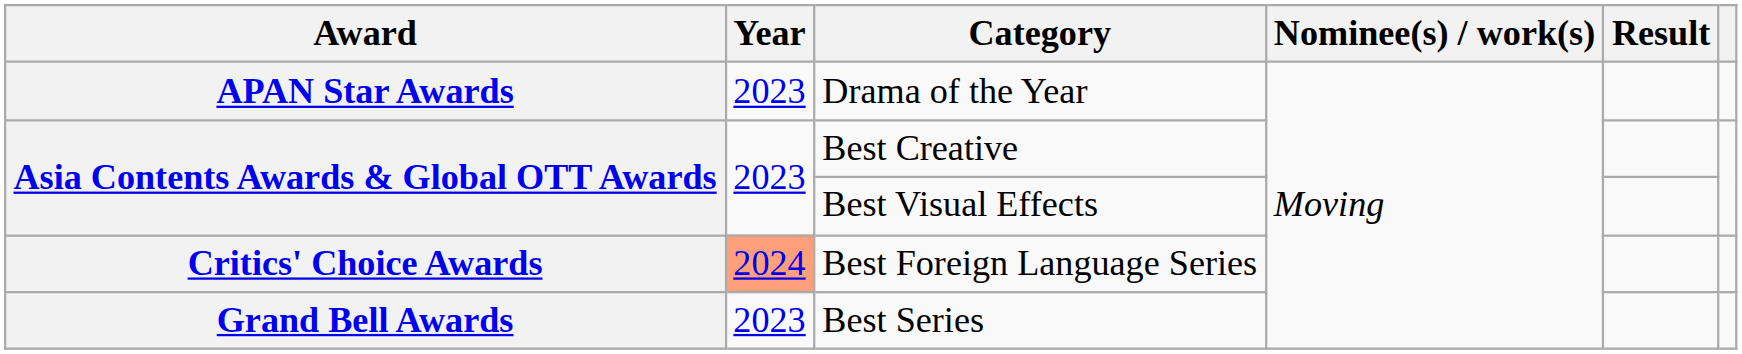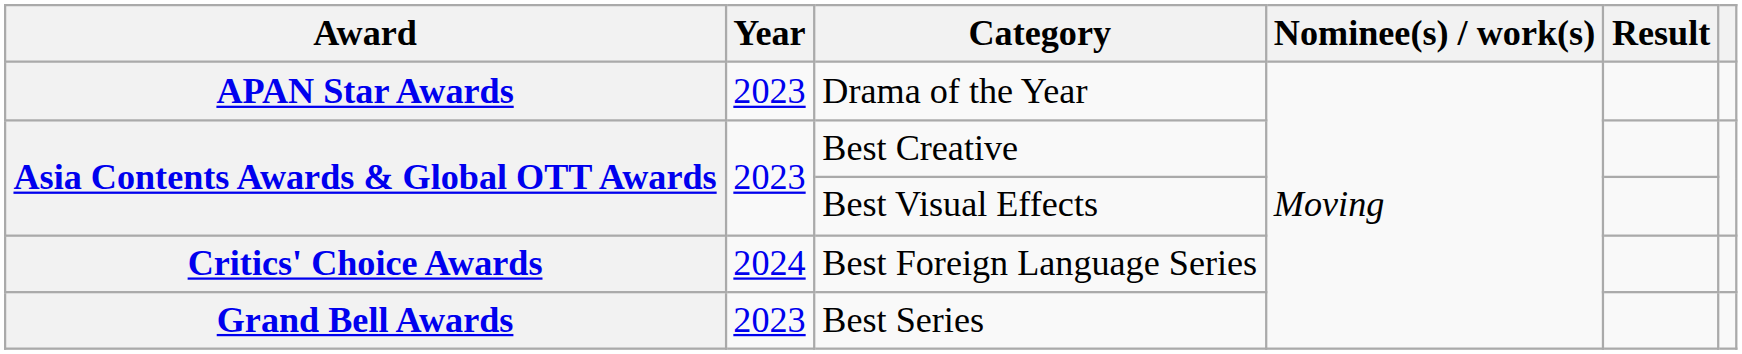Best Foreign Language Series | Year: lightsalmon background -> no background
